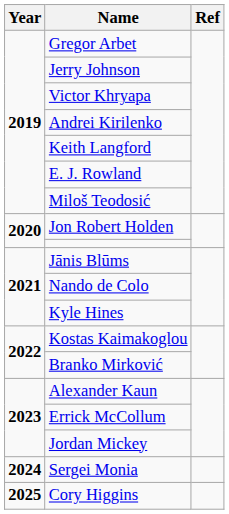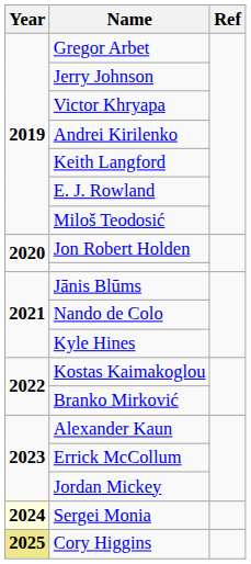Sergei Monia | Year: no background -> lightyellow background
Cory Higgins | Year: no background -> khaki background
